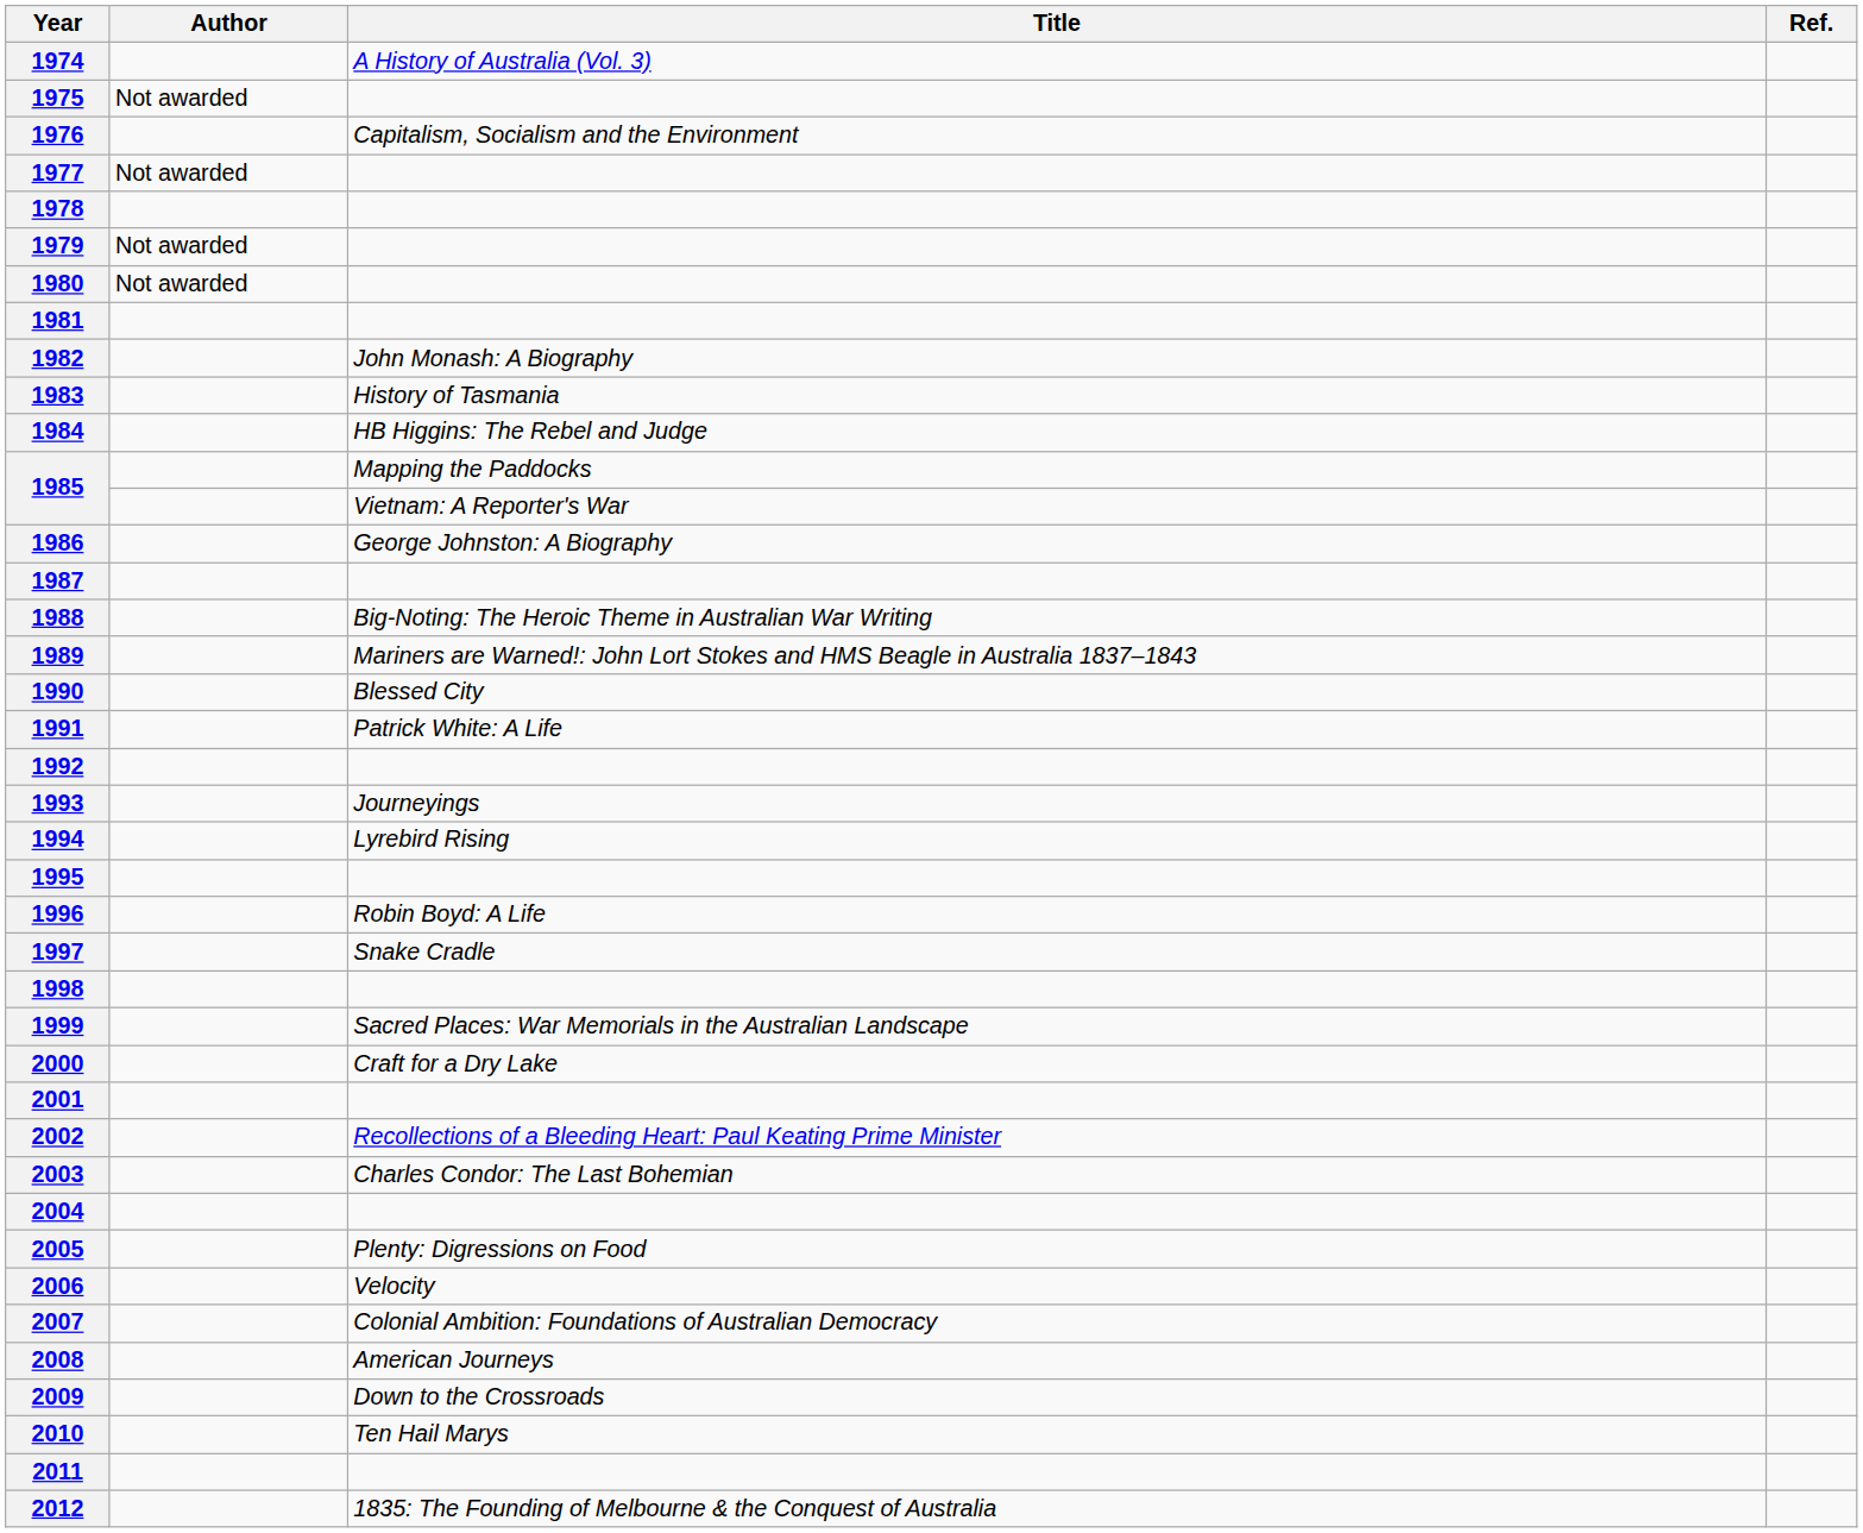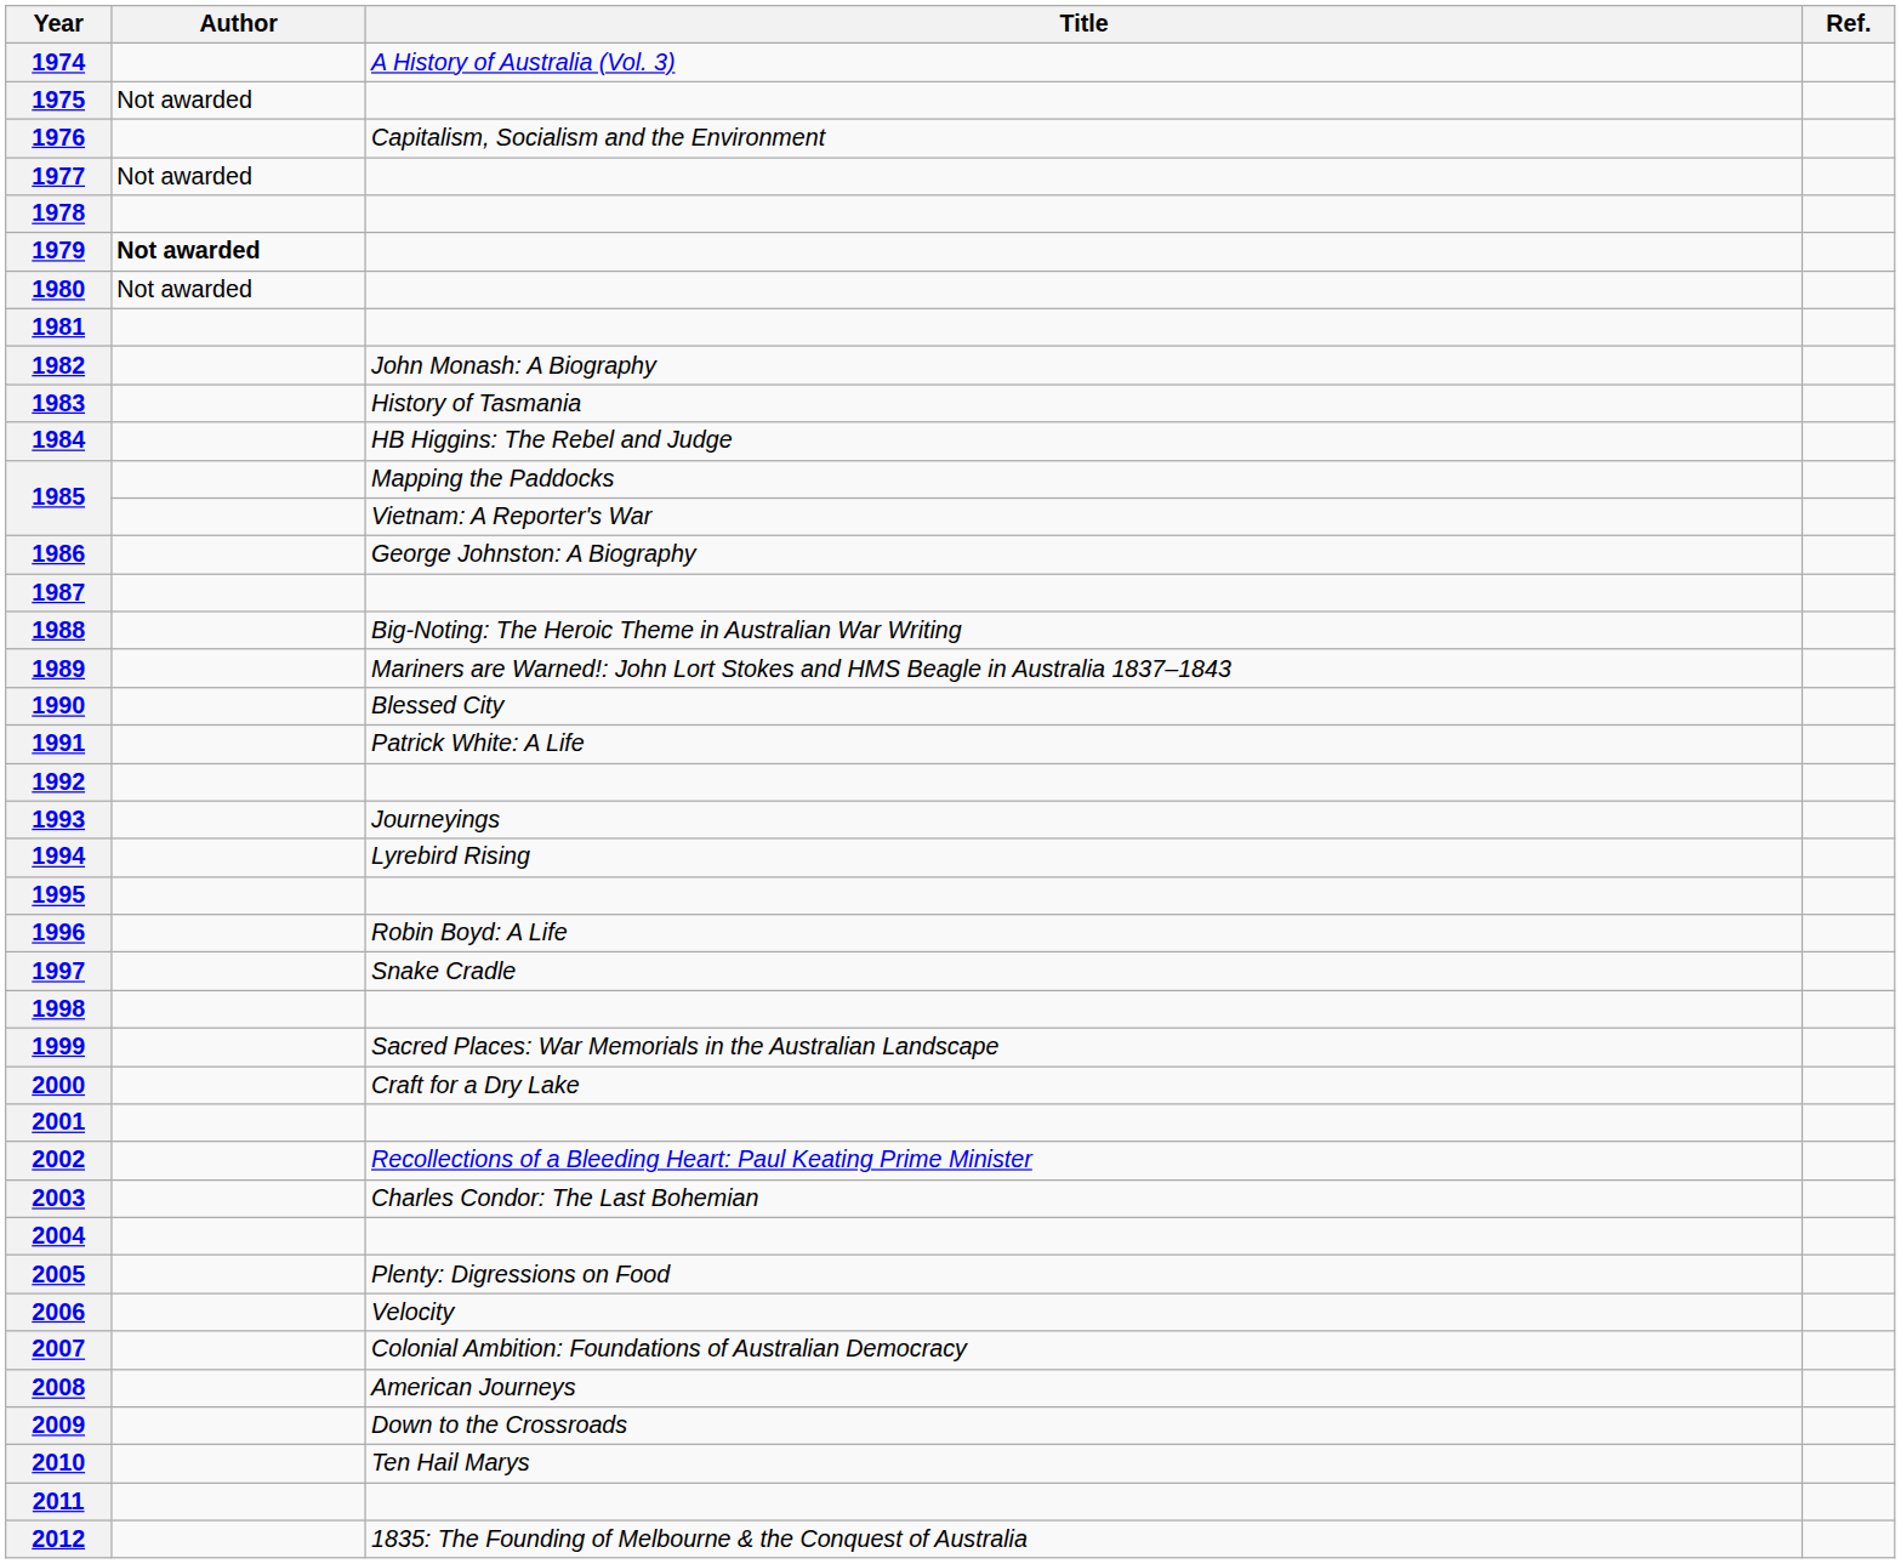1979 | Author: normal -> bold
